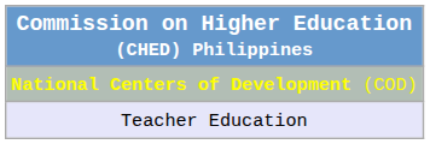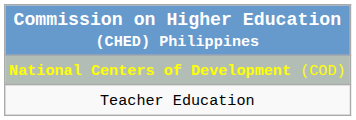row 3 | column 1: lavender background -> no background
